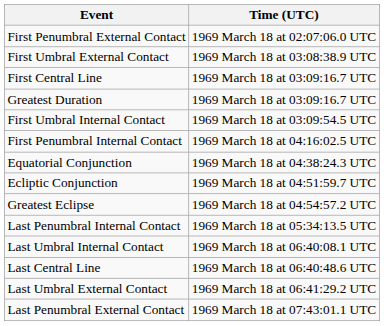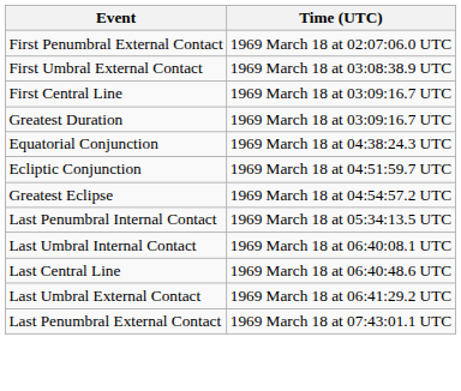- row: First Umbral Internal Contact | 1969 March 18 at 03:09:54.5 UTC
- row: First Penumbral Internal Contact | 1969 March 18 at 04:16:02.5 UTC
